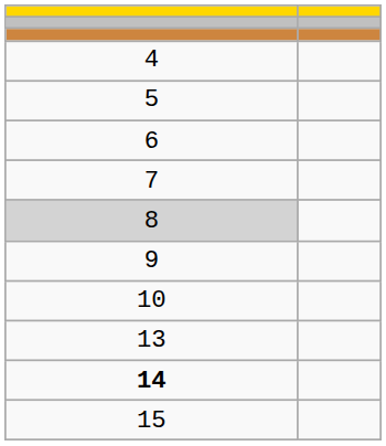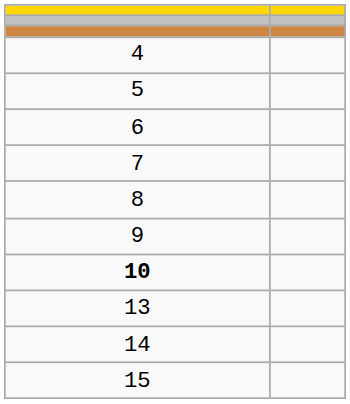row 8 | column 1: lightgrey background -> no background
row 10 | column 1: normal -> bold
row 12 | column 1: bold -> normal
